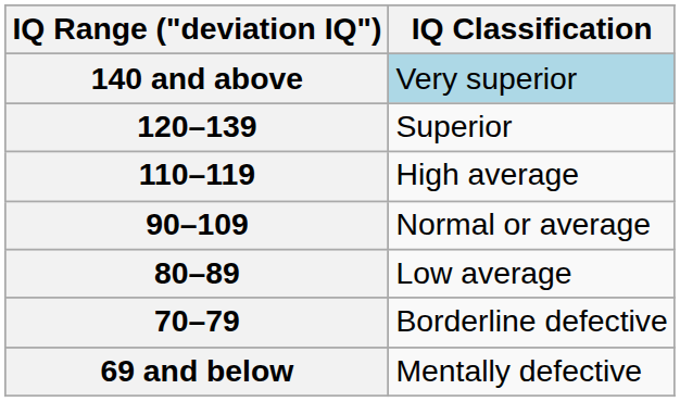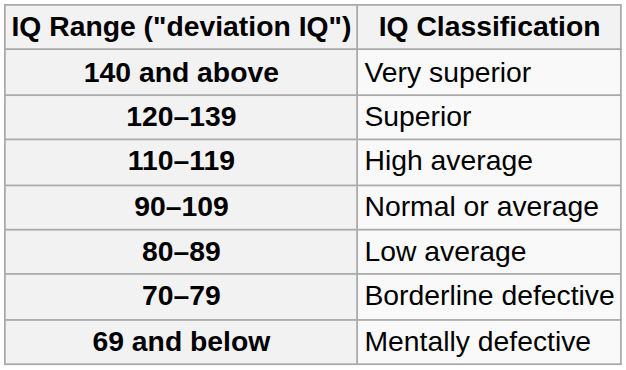140 and above | IQ Classification: lightblue background -> no background
